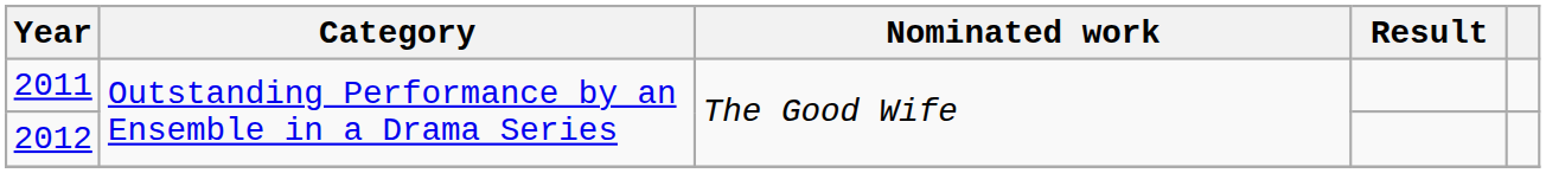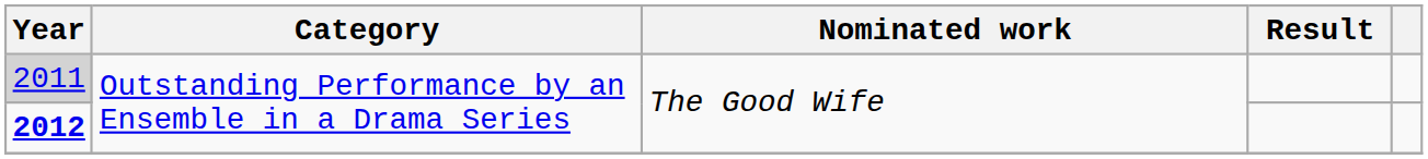2011 | Year: no background -> lightgrey background
2012 | Year: normal -> bold
